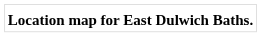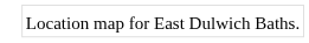row 1 | column 1: bold -> normal
